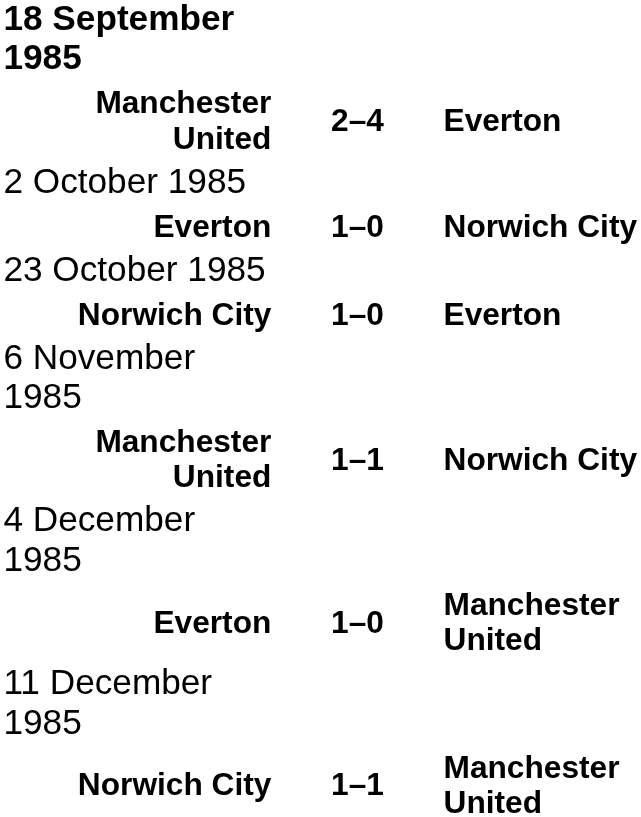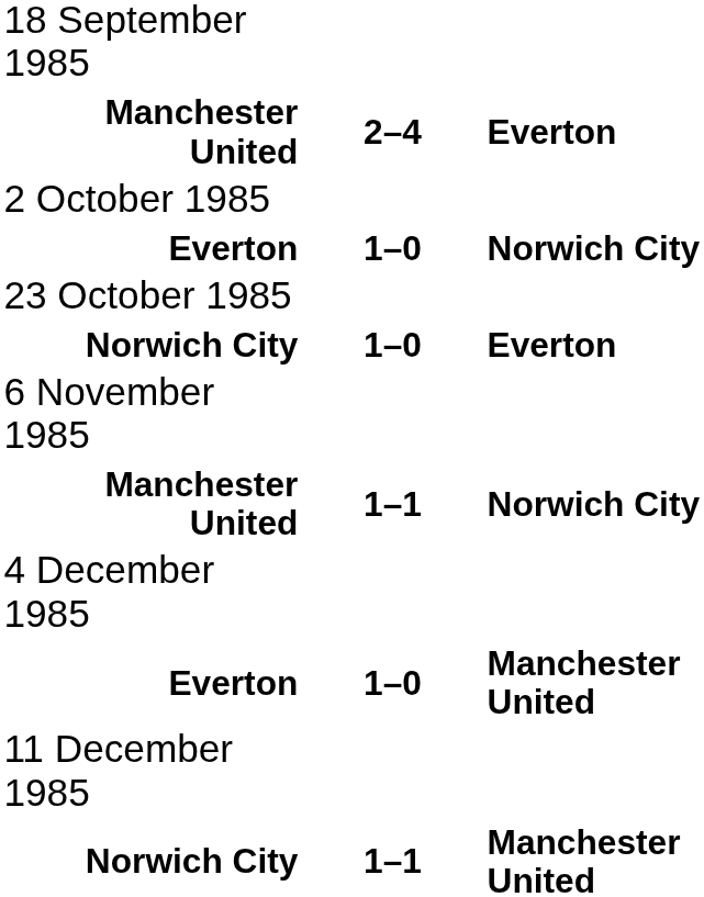18 September 1985 | column 1: bold -> normal
